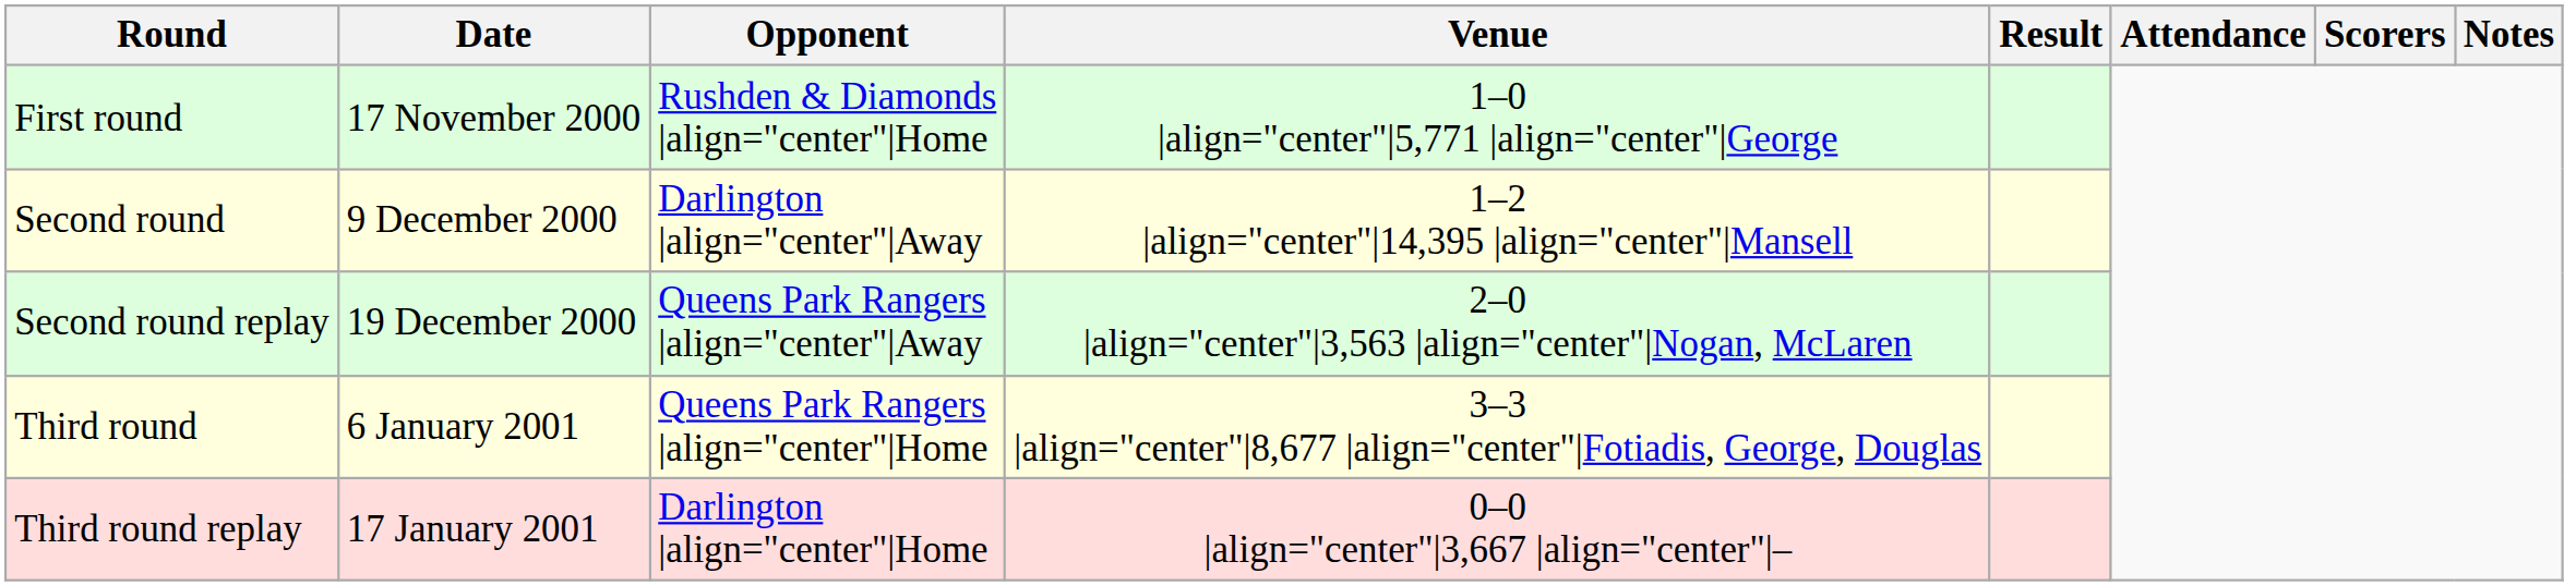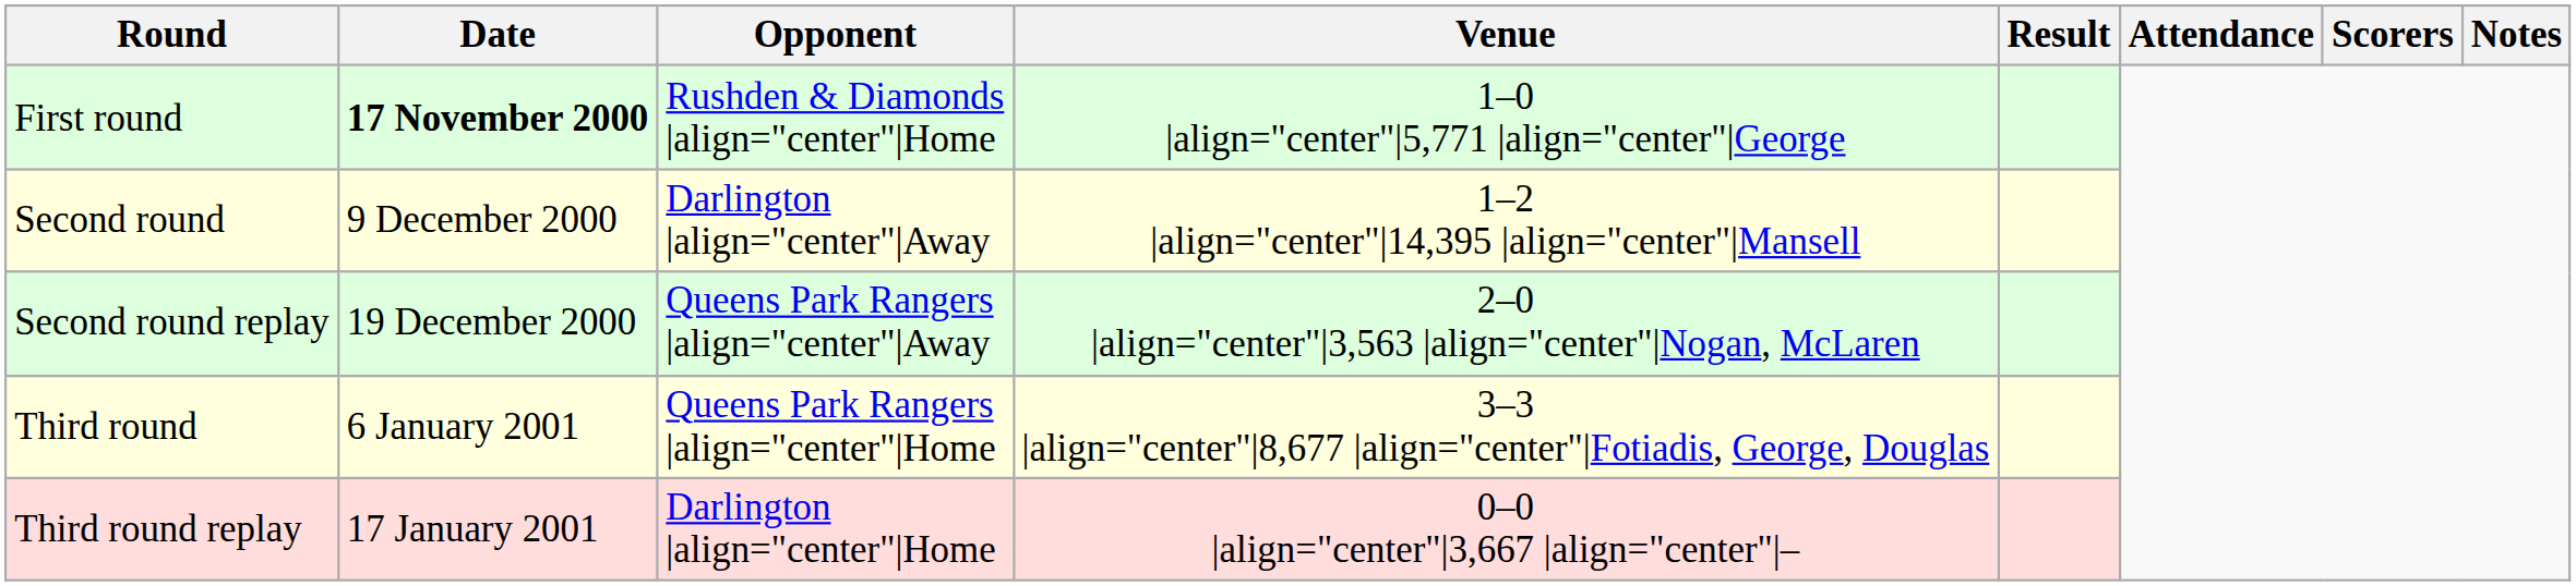First round | Date: normal -> bold
